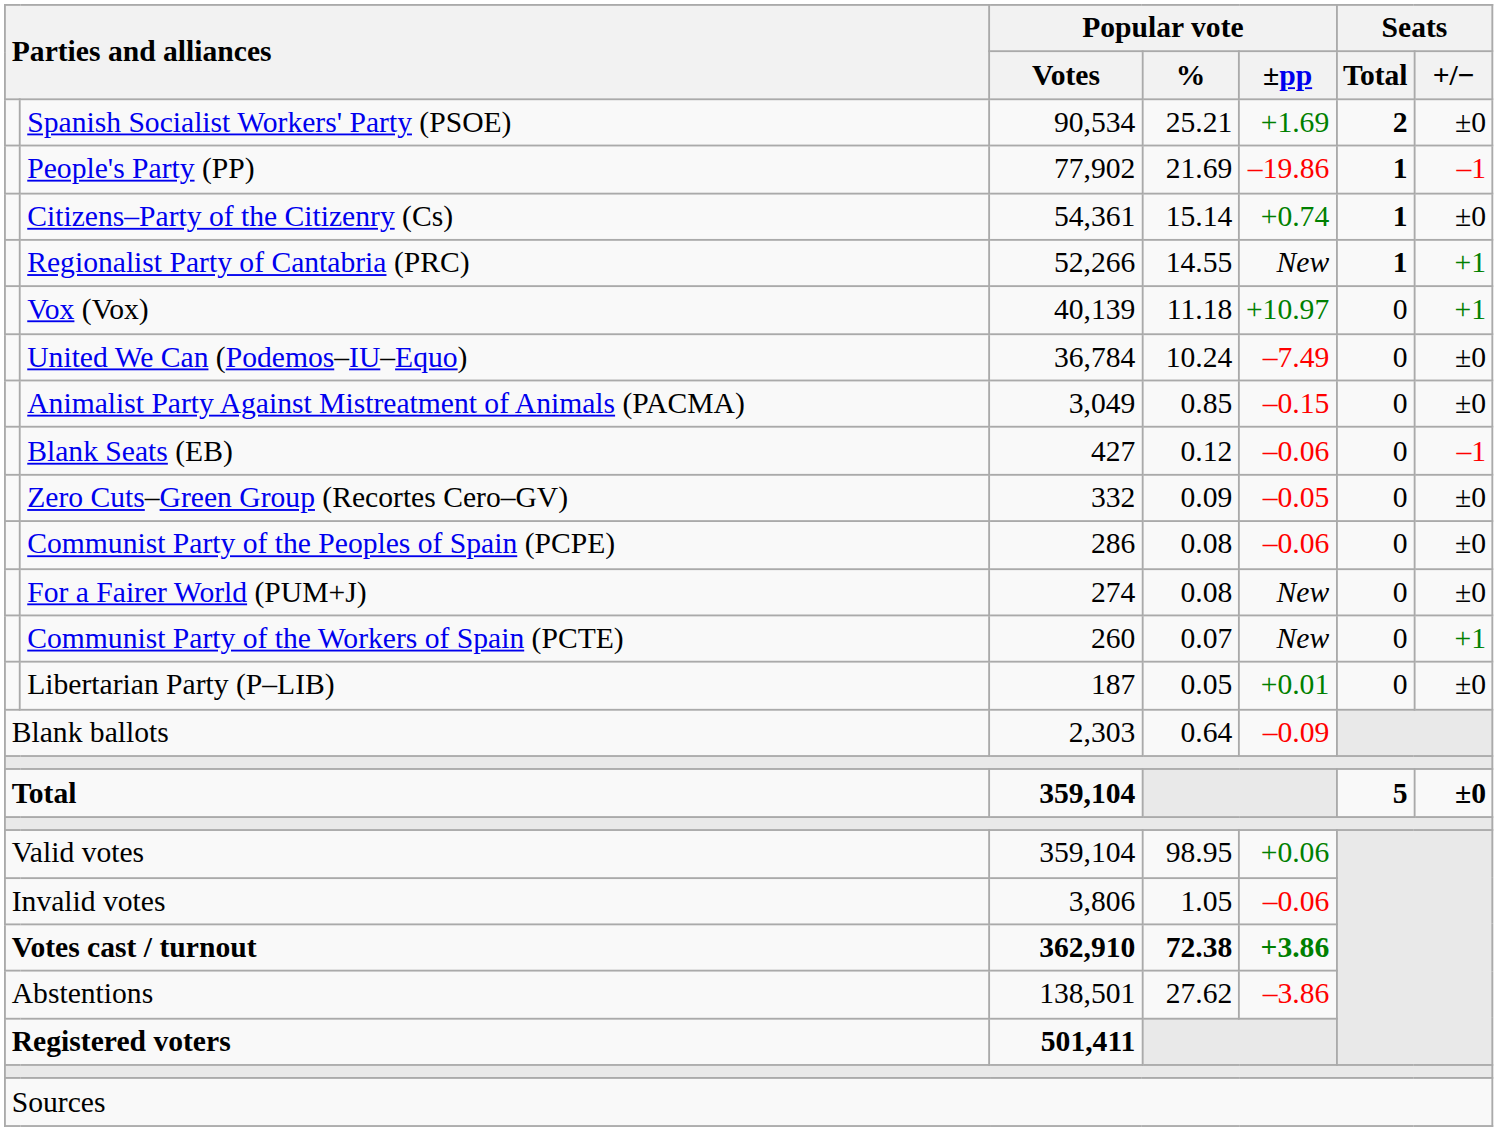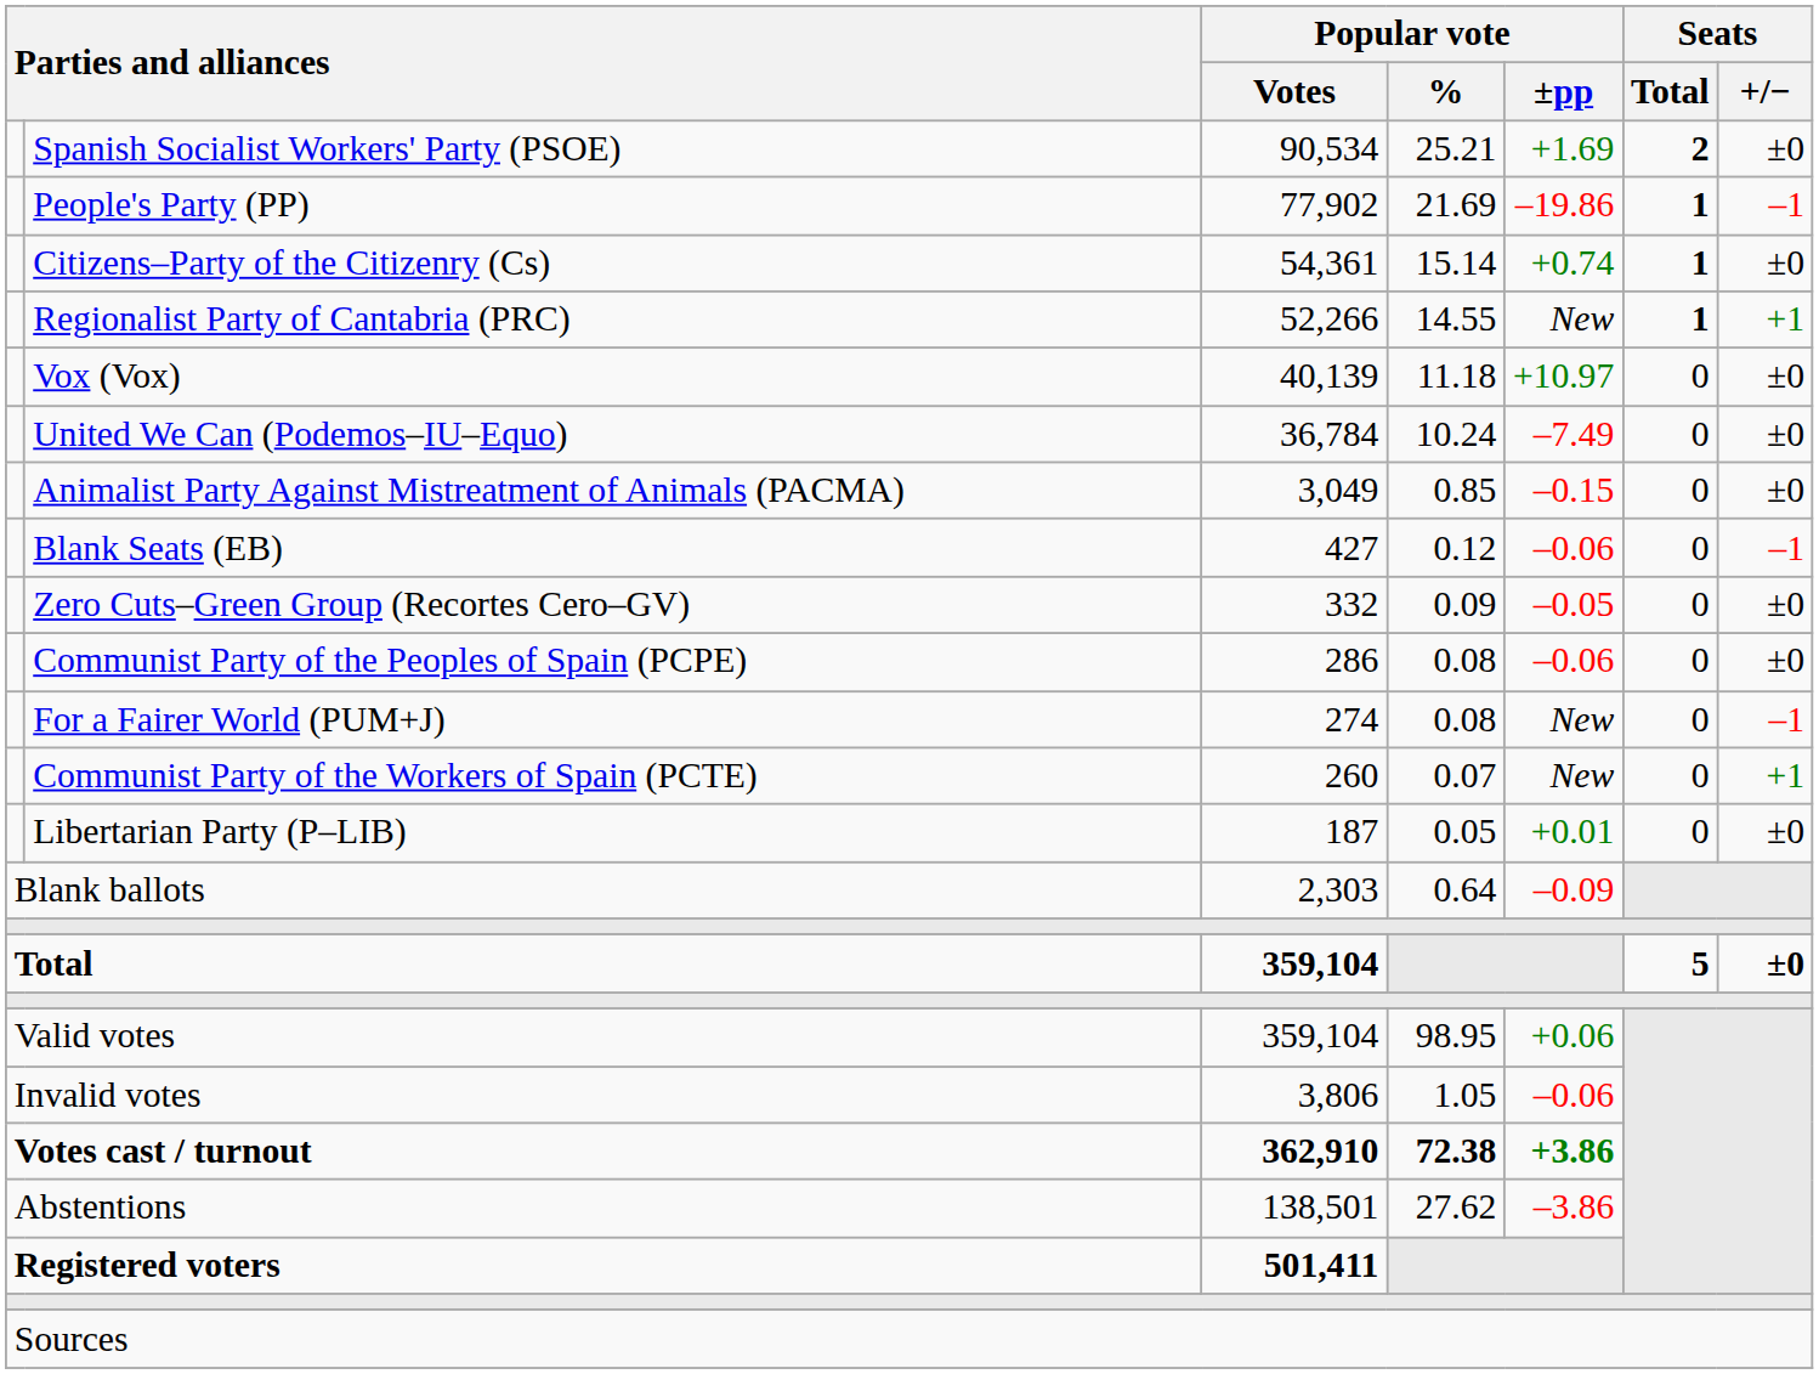Vox (Vox) | Seats / +/−: +1 -> ±0
For a Fairer World (PUM+J) | Seats / +/−: ±0 -> –1
